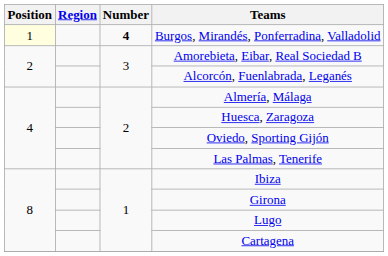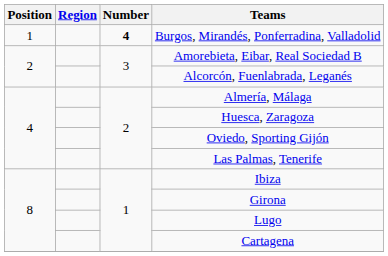Burgos, Mirandés, Ponferradina, Valladolid | Position: lightyellow background -> no background
